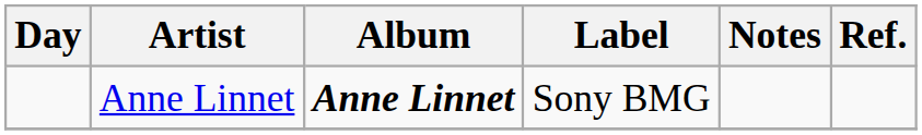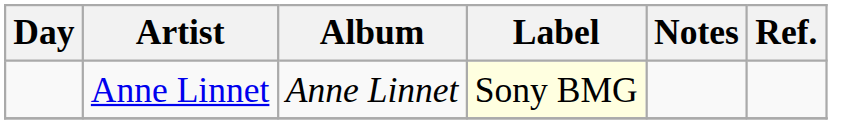row 2 | Album: bold -> normal
row 2 | Label: no background -> lightyellow background
